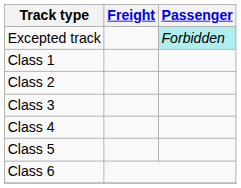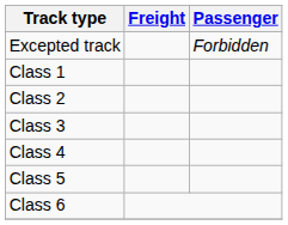Excepted track | Passenger: paleturquoise background -> no background
